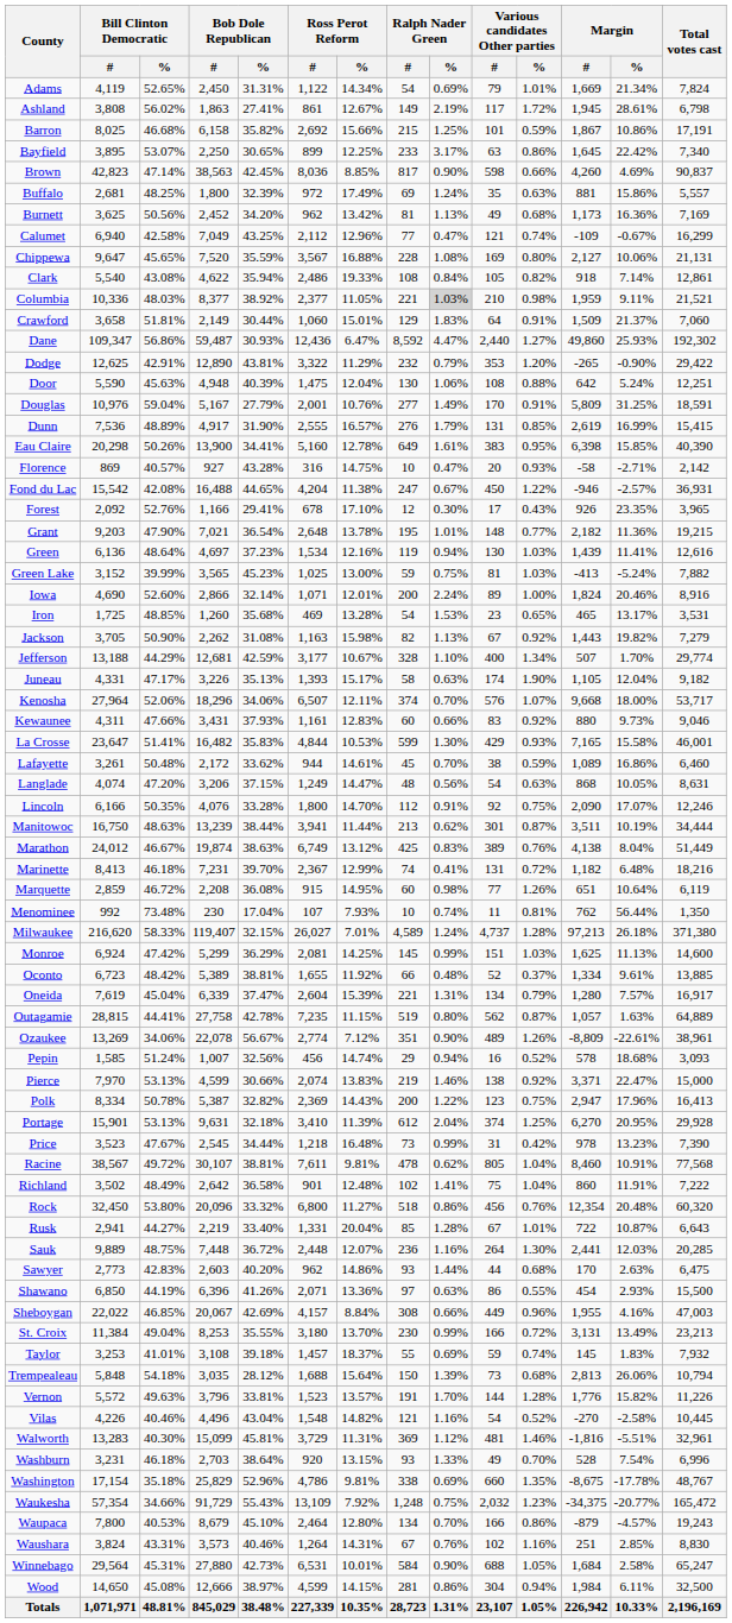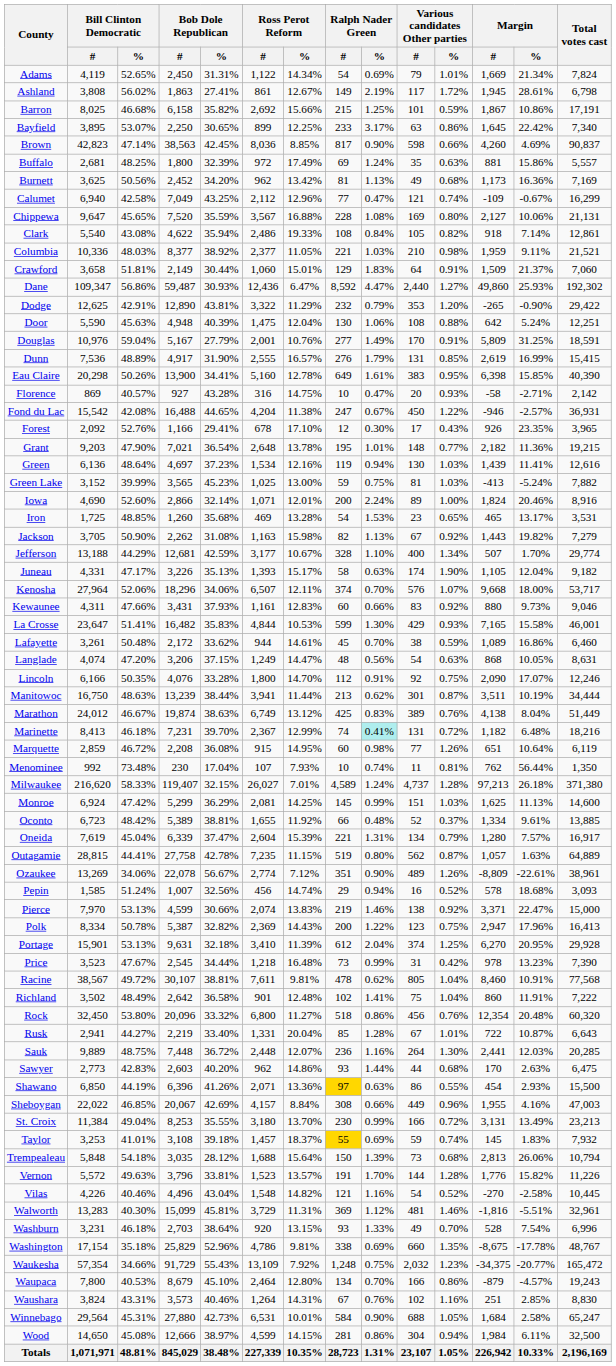Columbia | Ralph Nader Green / %: lightgrey background -> no background
Marinette | Ralph Nader Green / %: no background -> paleturquoise background
Shawano | Ralph Nader Green / #: no background -> gold background
Taylor | Ralph Nader Green / #: no background -> gold background
